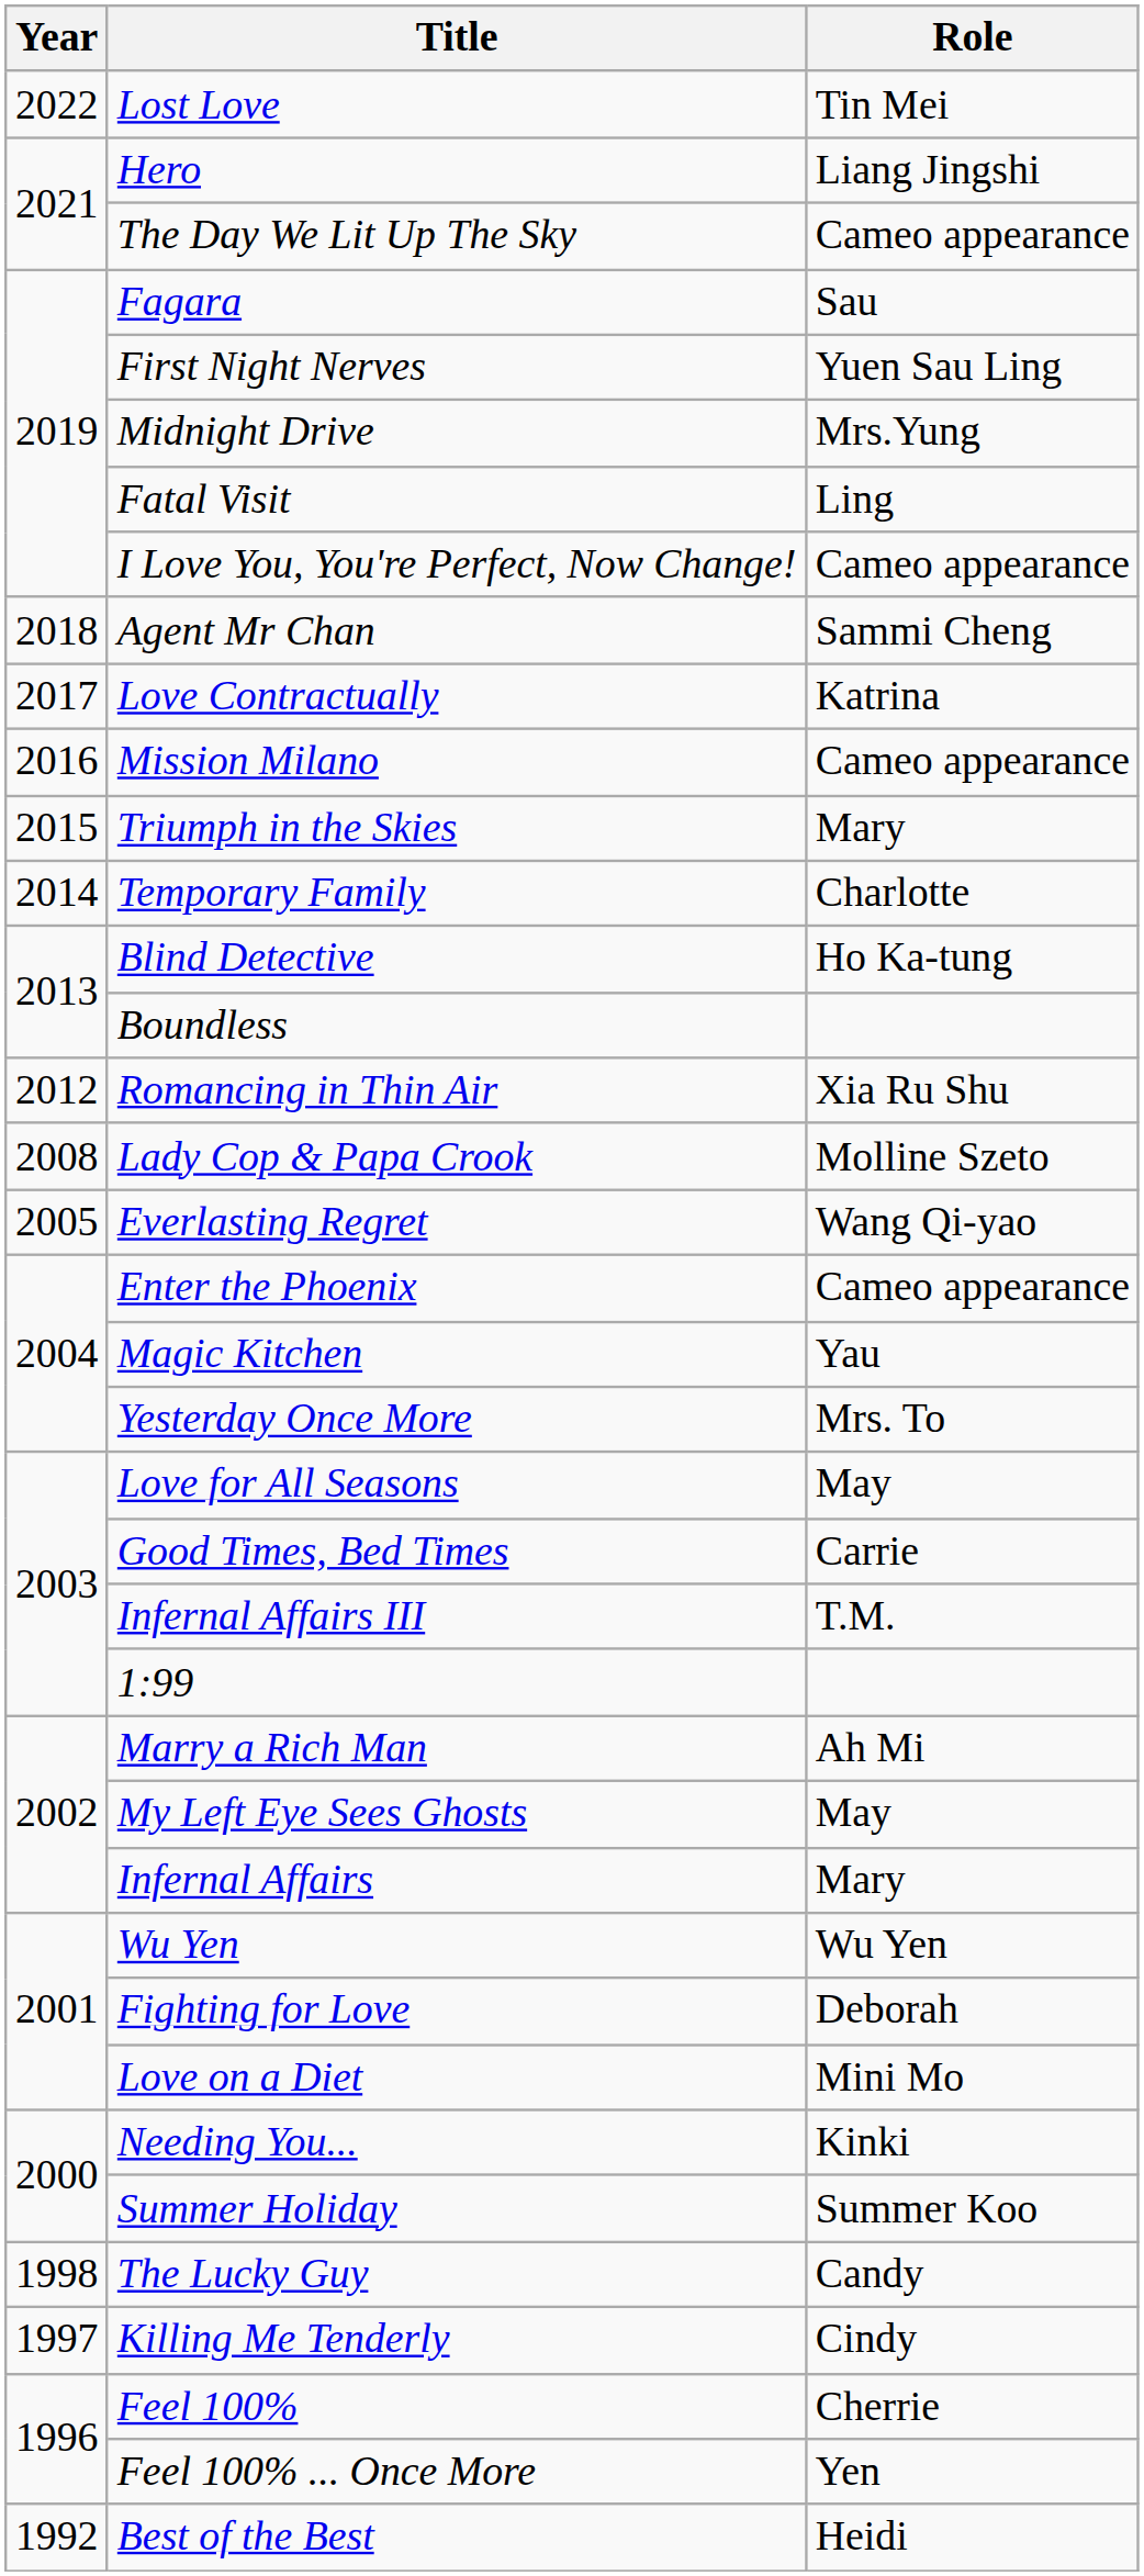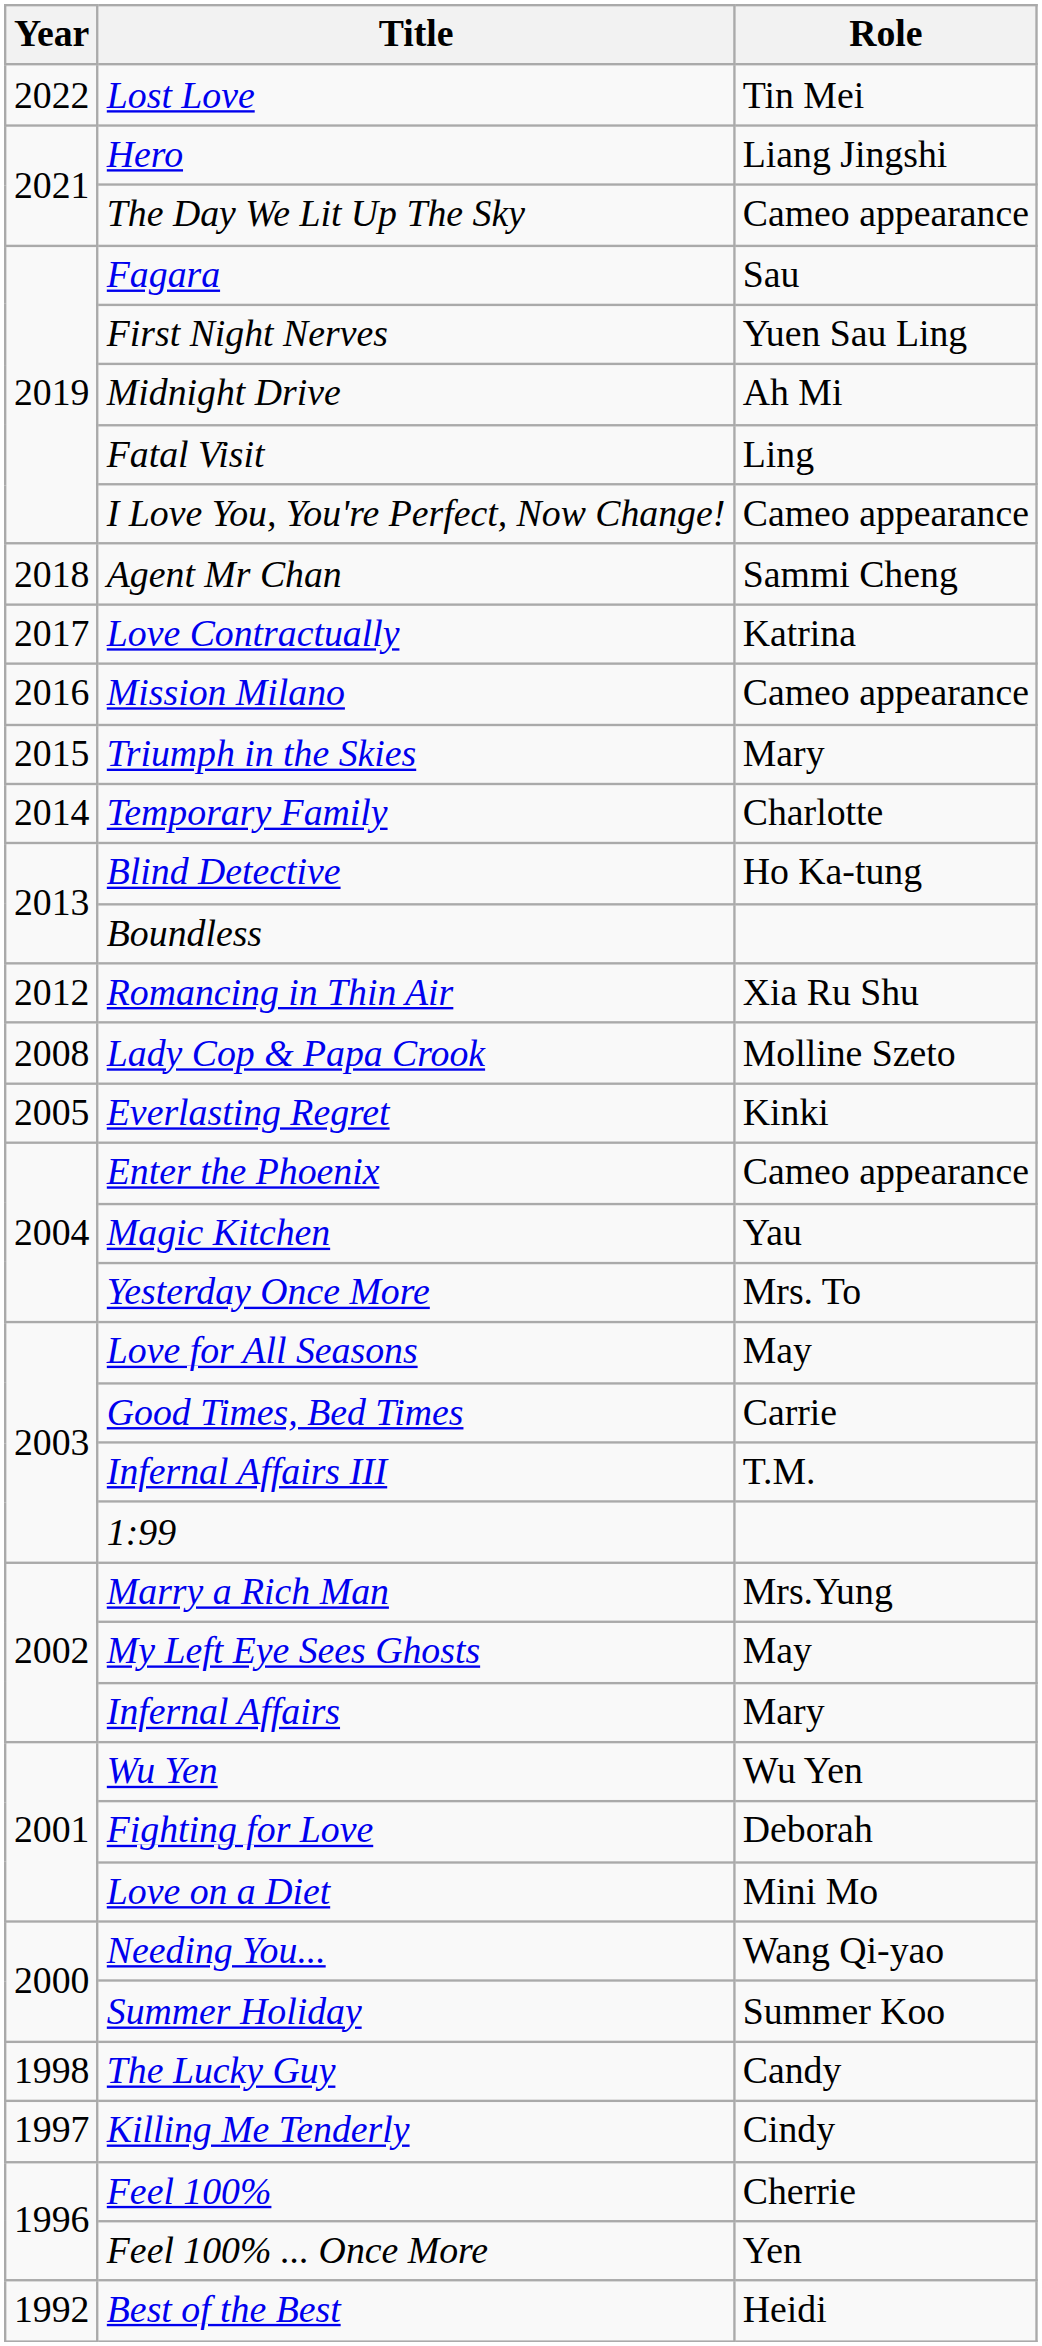Midnight Drive | Role: Mrs.Yung -> Ah Mi
Everlasting Regret | Role: Wang Qi-yao -> Kinki
Marry a Rich Man | Role: Ah Mi -> Mrs.Yung
Needing You... | Role: Kinki -> Wang Qi-yao
